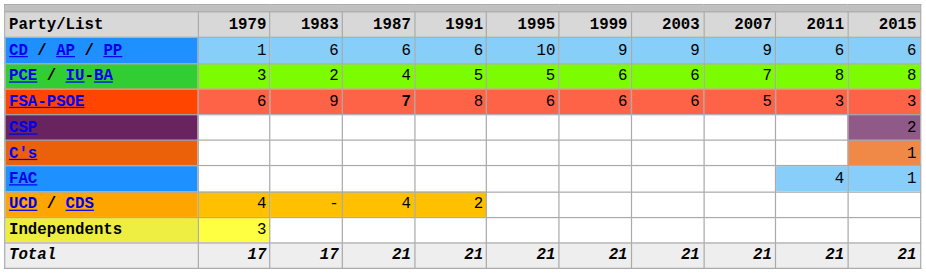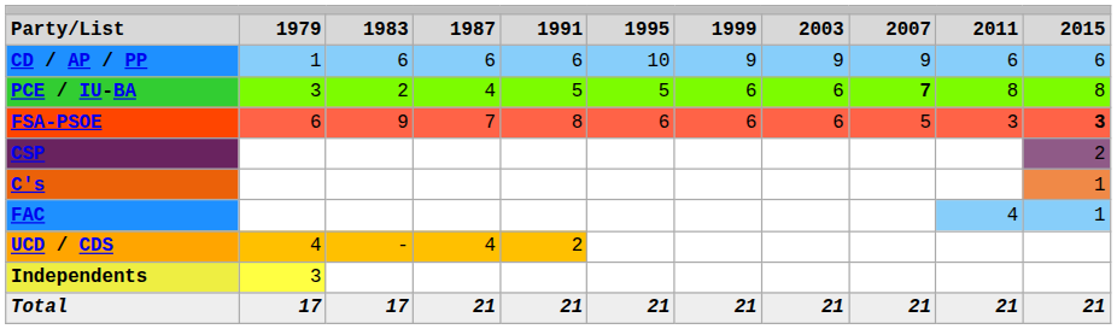PCE / IU-BA | column 9: normal -> bold
FSA-PSOE | column 4: bold -> normal
FSA-PSOE | column 11: normal -> bold
